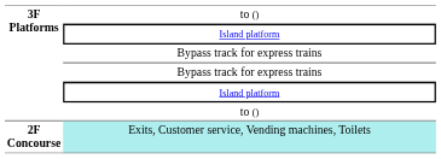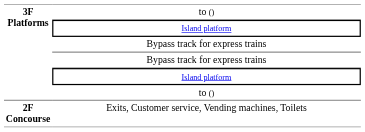Exits, Customer service, Vending machines, Toilets | column 2: paleturquoise background -> no background
